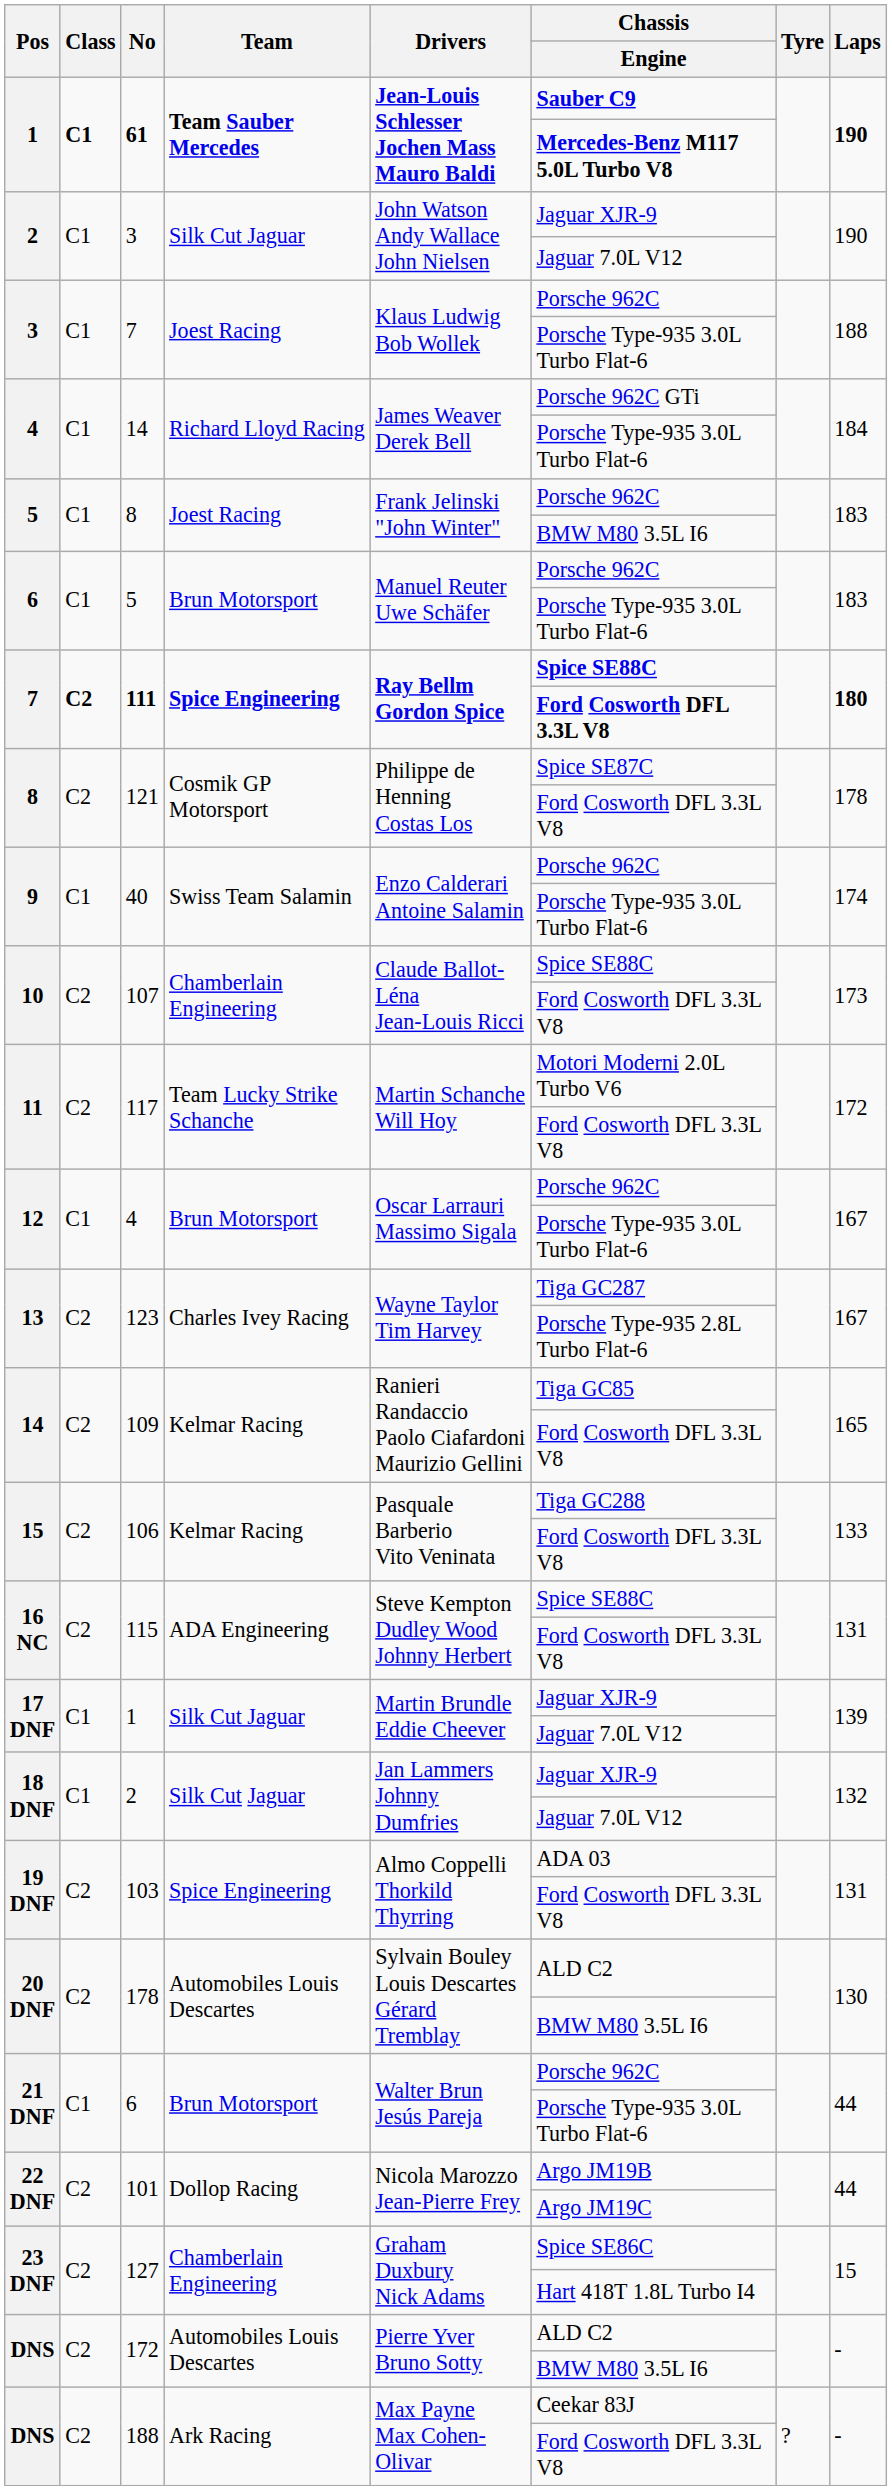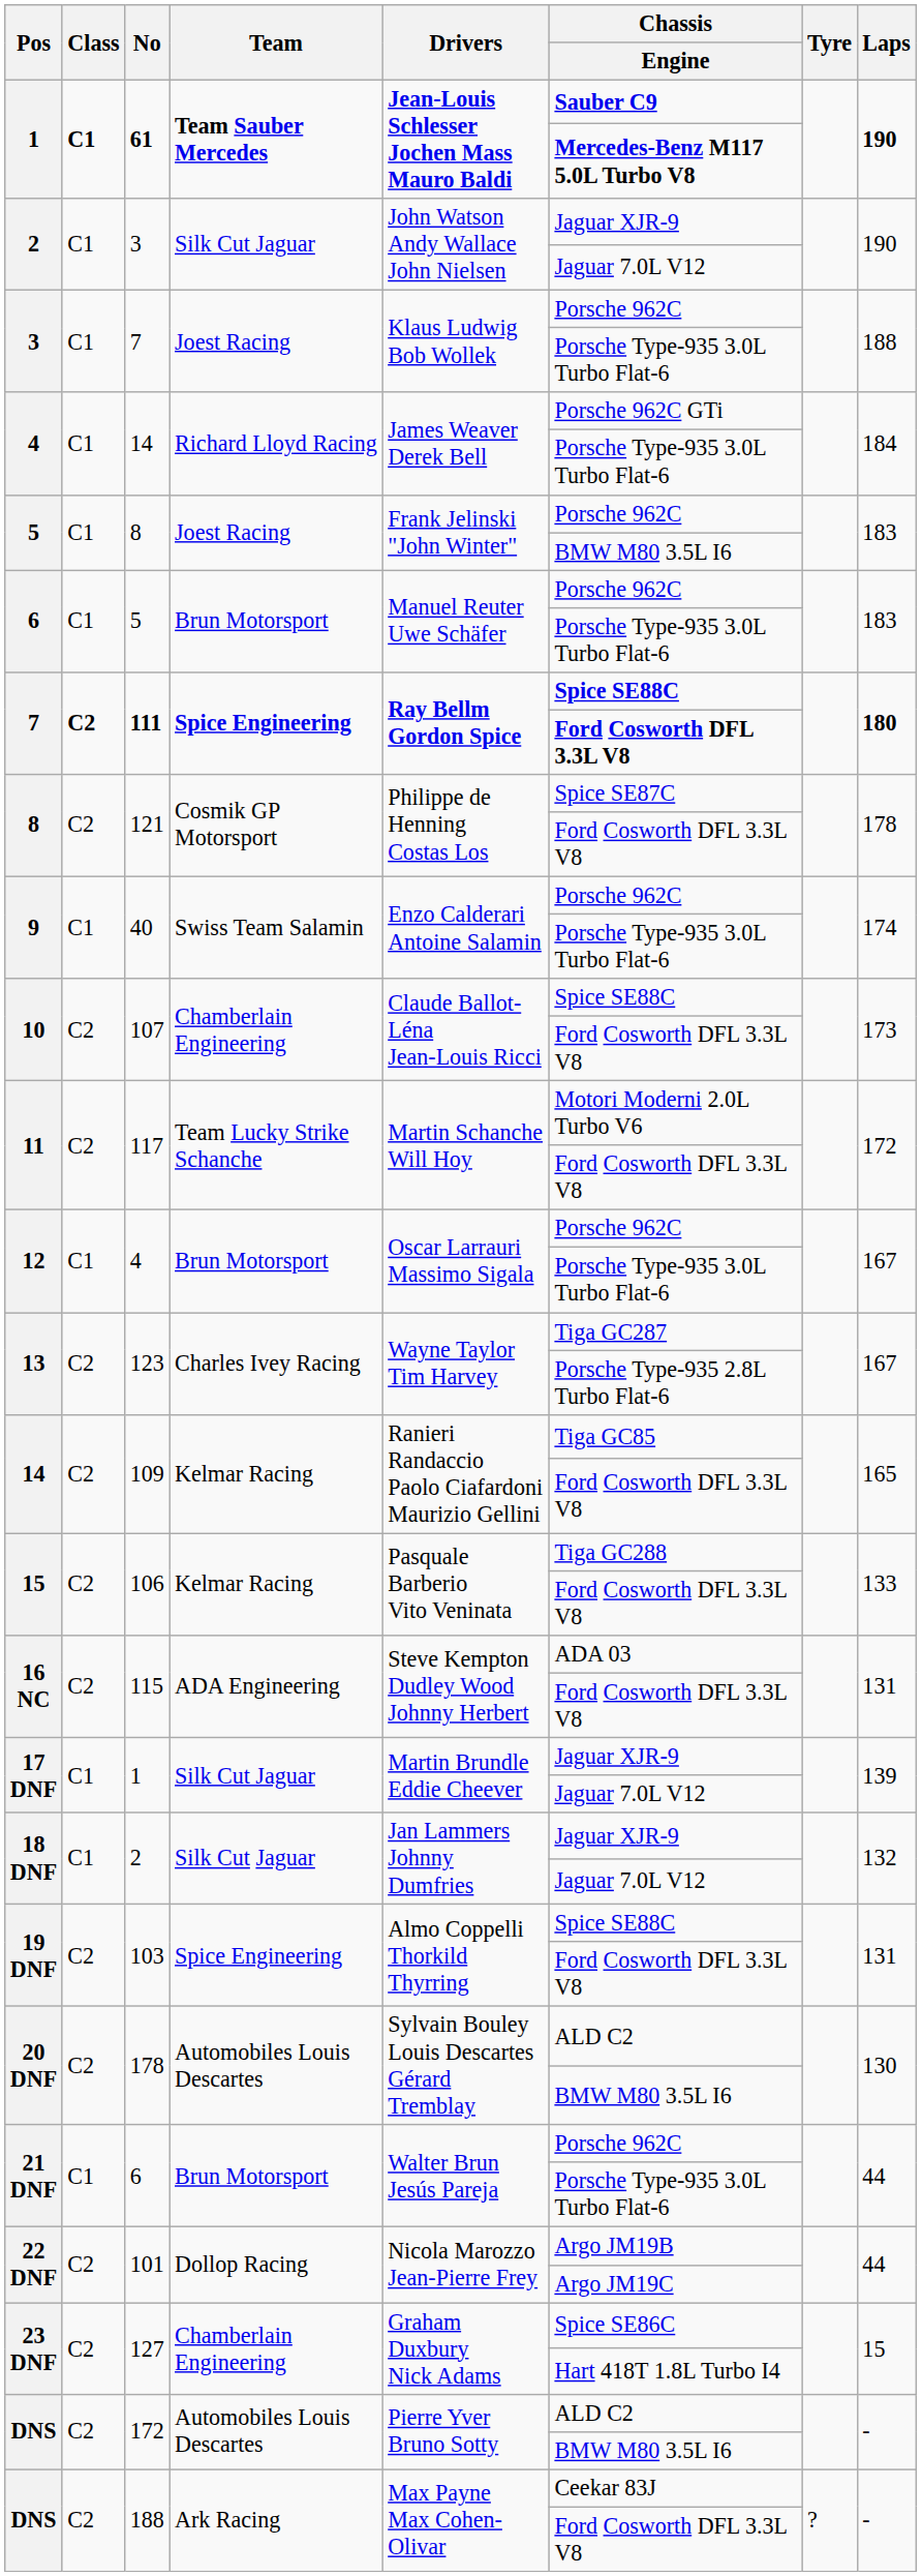row 33 | Chassis / Engine: Spice SE88C -> ADA 03
row 39 | Chassis / Engine: ADA 03 -> Spice SE88C
